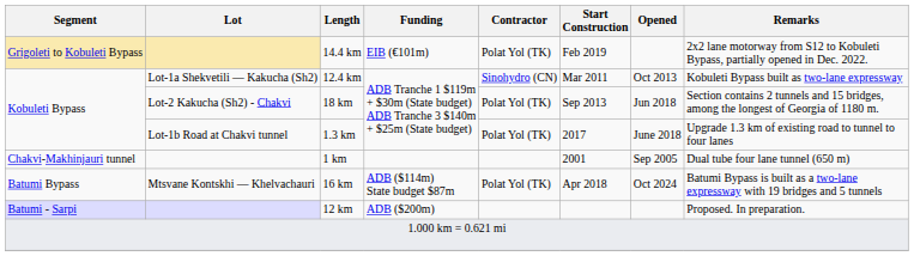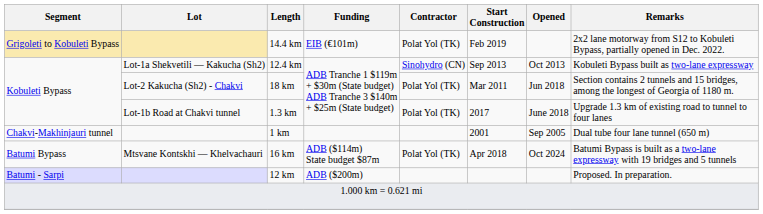12.4 km | Start Construction: Mar 2011 -> Sep 2013
18 km | Start Construction: Sep 2013 -> Mar 2011
